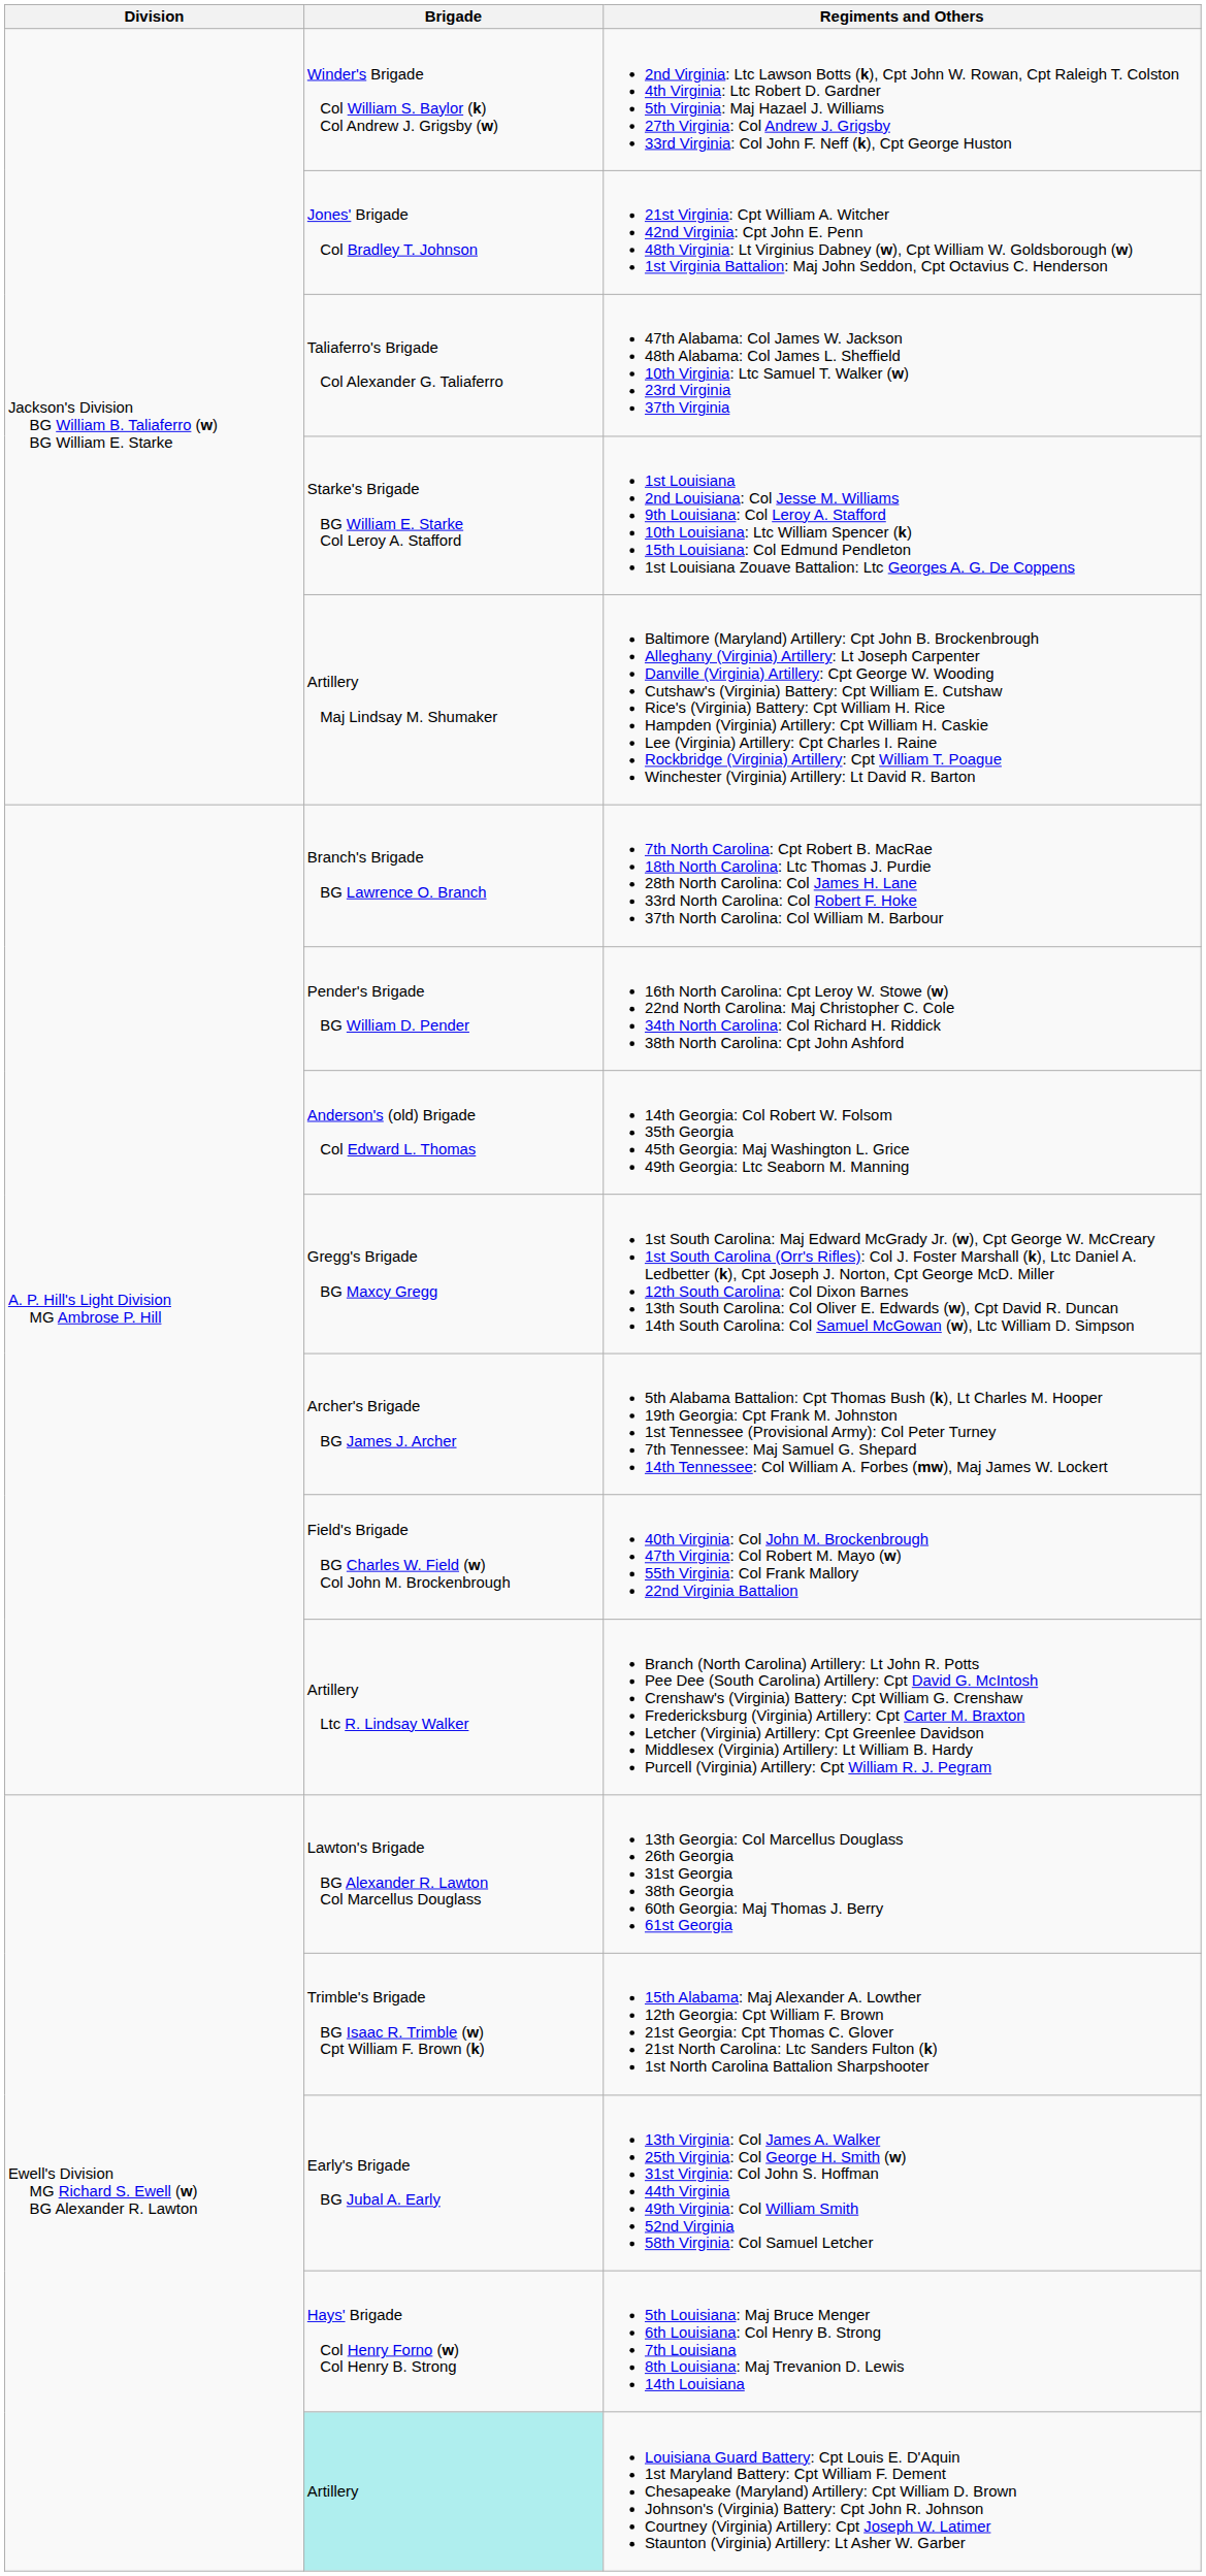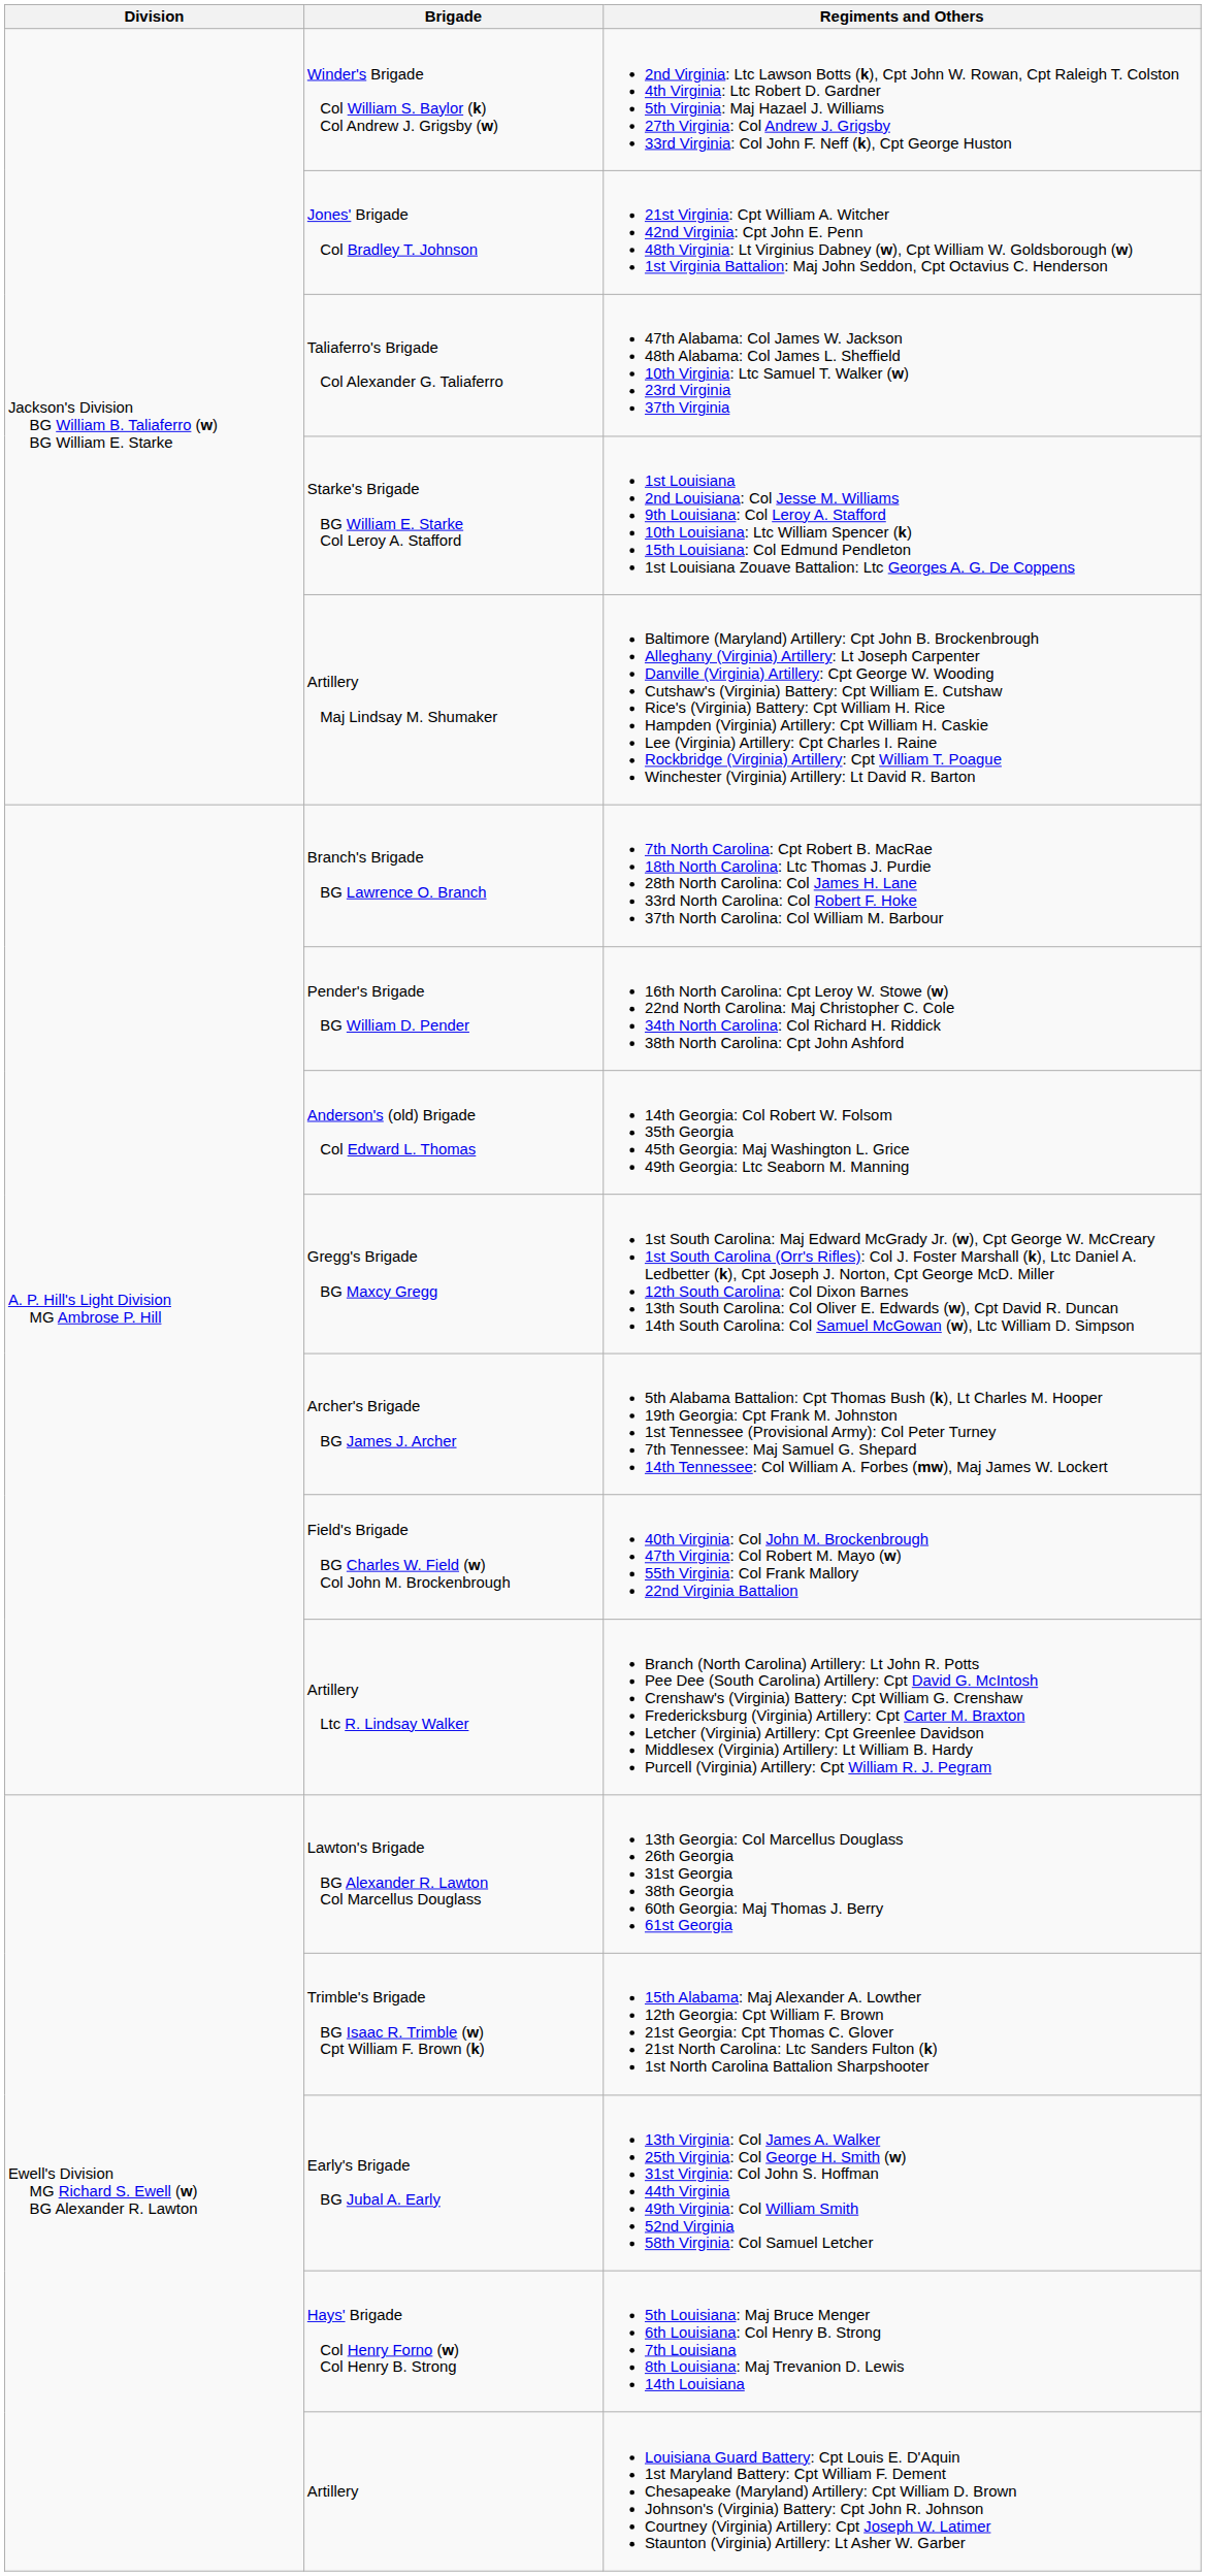Artillery | Brigade: paleturquoise background -> no background
